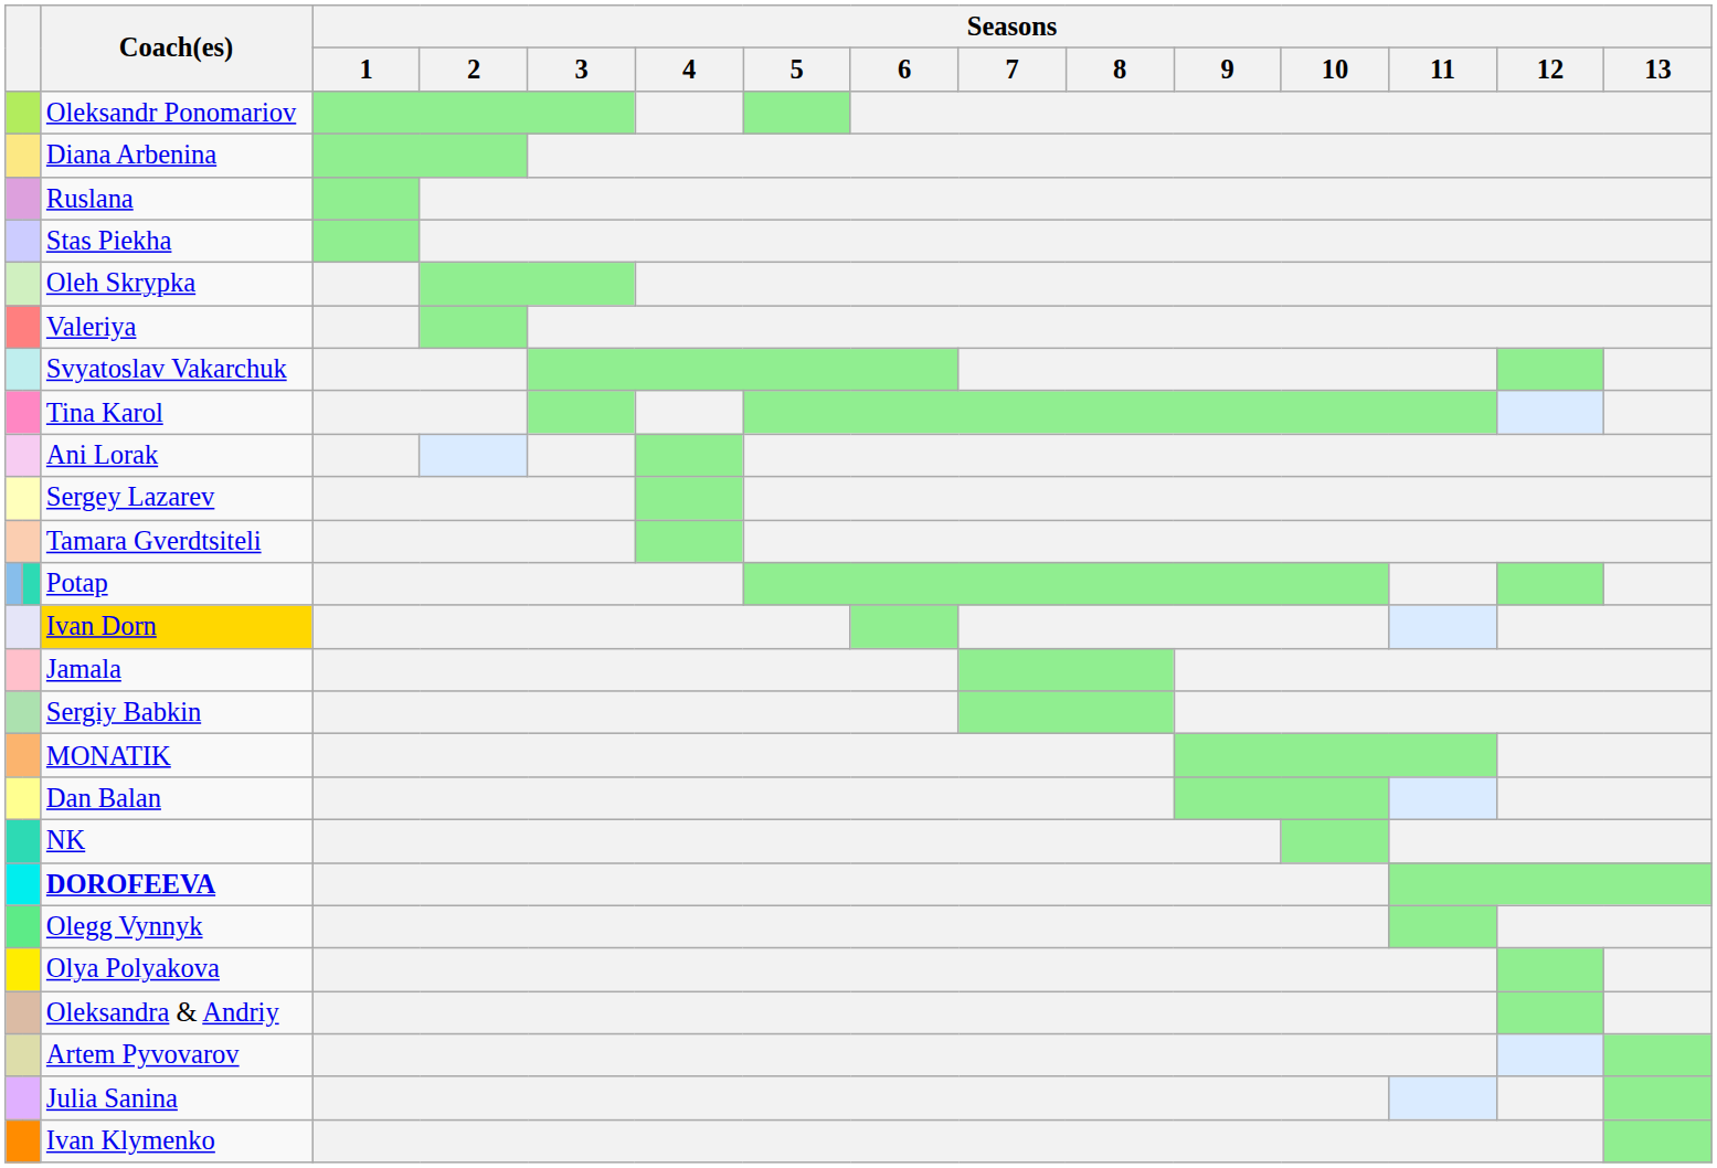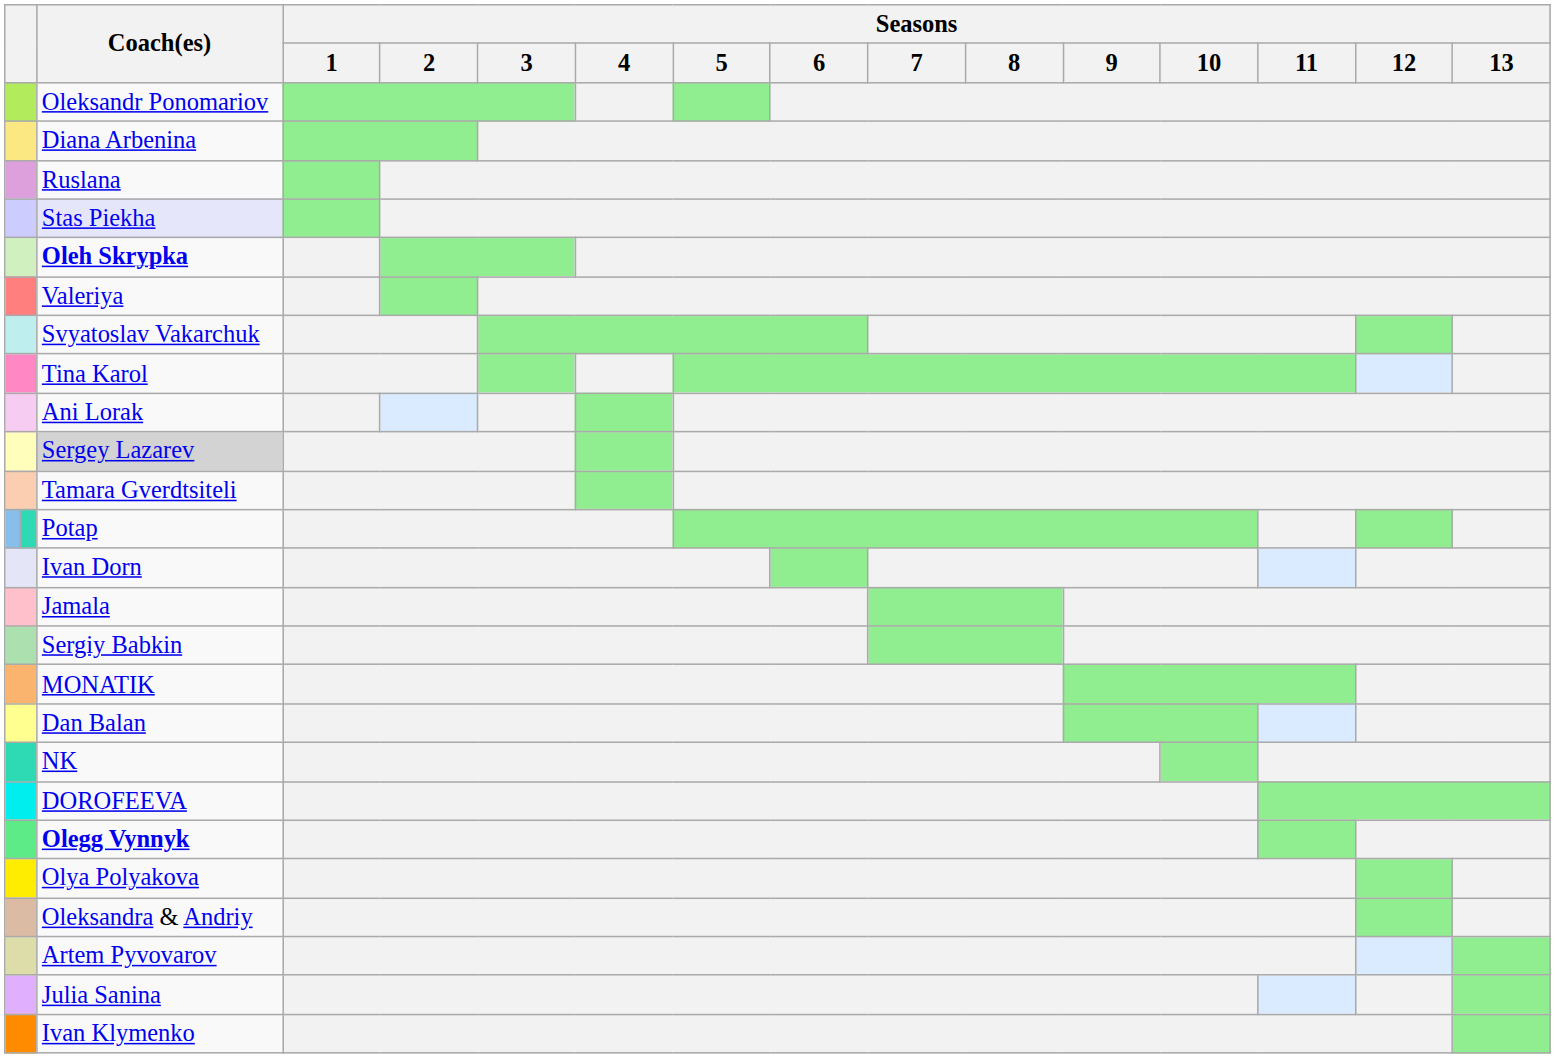Stas Piekha | Coach(es): no background -> lavender background
Oleh Skrypka | Coach(es): normal -> bold
Sergey Lazarev | Coach(es): no background -> lightgrey background
Ivan Dorn | Coach(es): gold background -> no background
DOROFEEVA | Coach(es): bold -> normal
Olegg Vynnyk | Coach(es): normal -> bold
